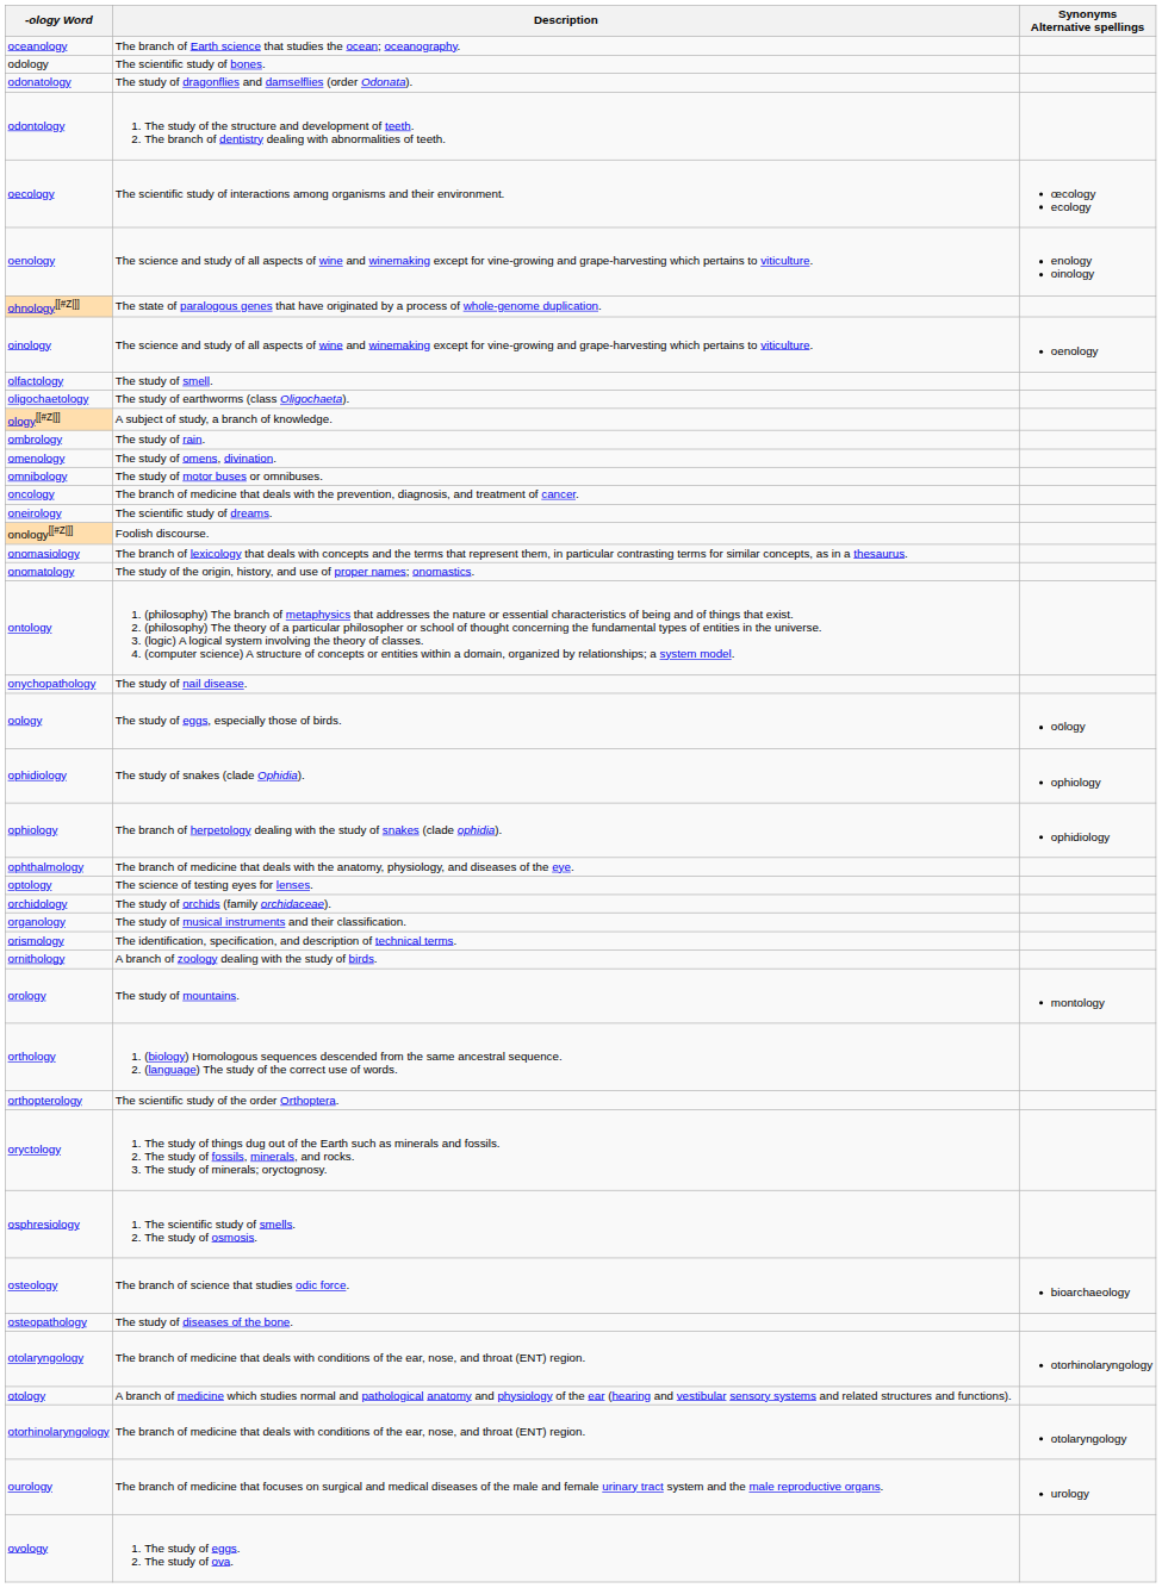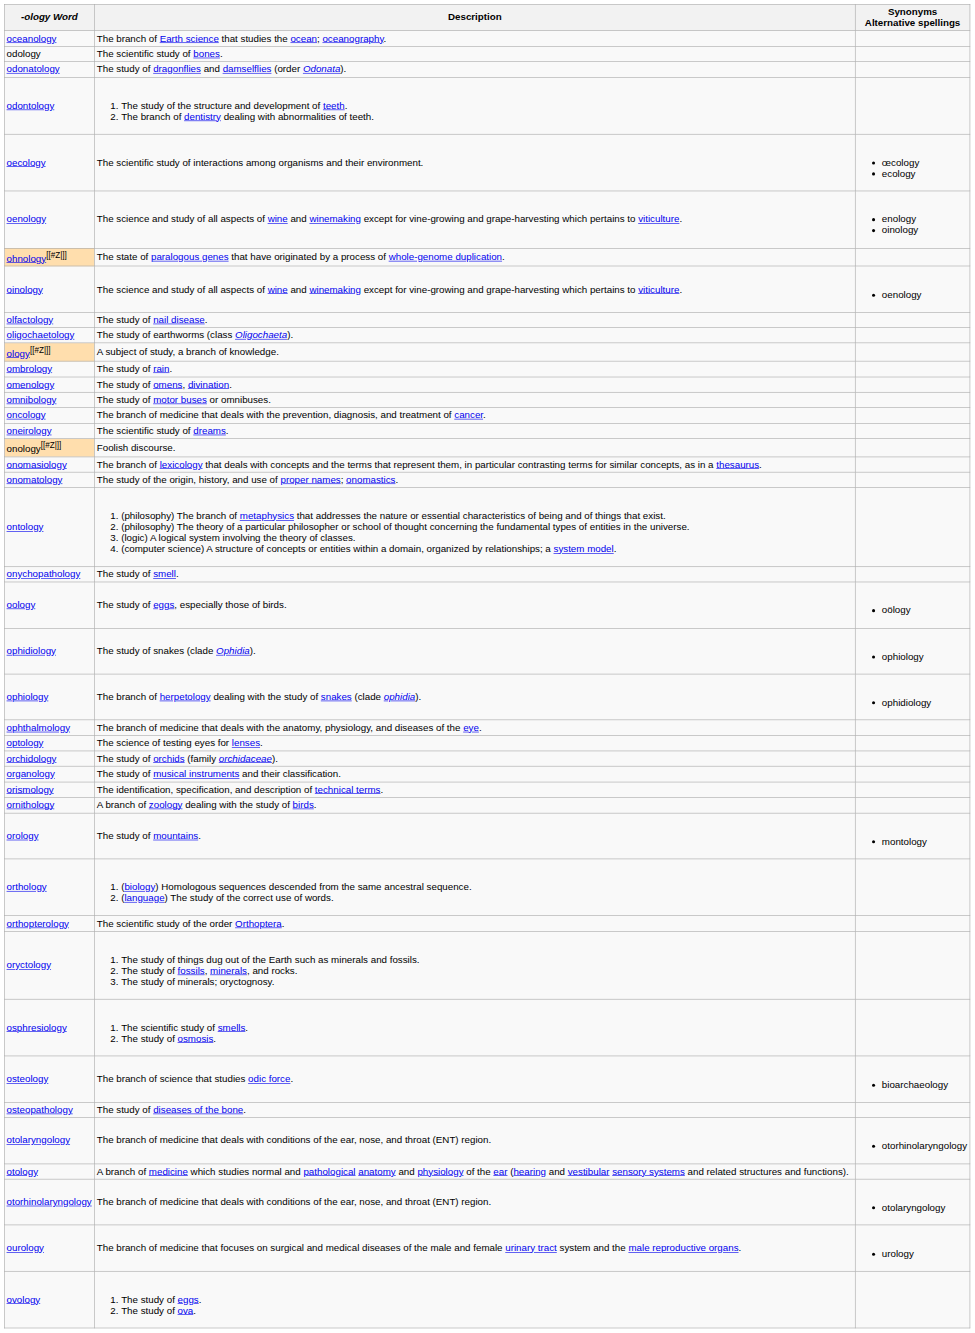olfactology | Description: The study of smell. -> The study of nail disease.
onychopathology | Description: The study of nail disease. -> The study of smell.
